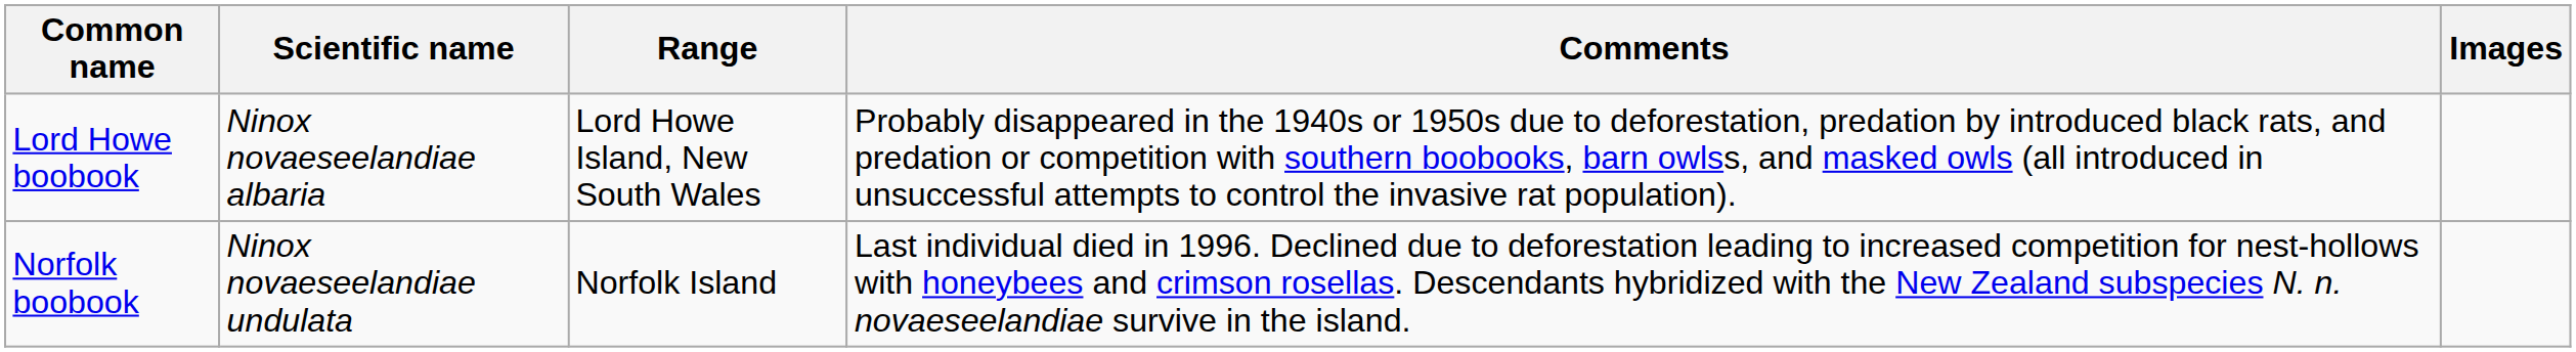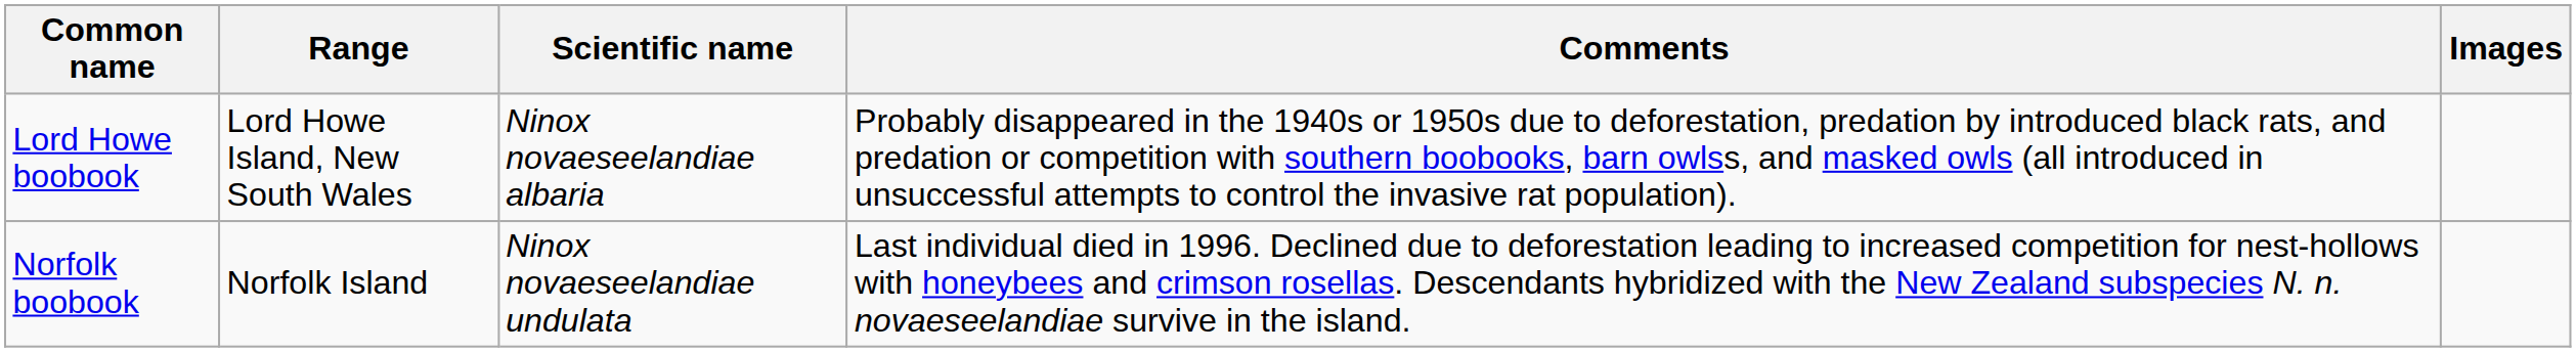columns swapped: Scientific name <-> Range
